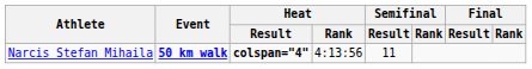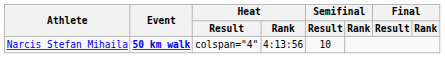Narcis Stefan Mihaila | Heat / Result: bold -> normal
Narcis Stefan Mihaila | Semifinal / Result: 11 -> 10
